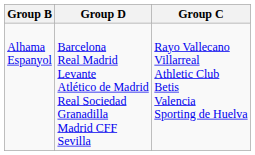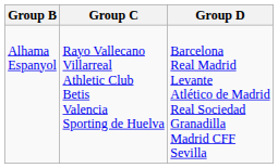columns swapped: Group C <-> Group D
